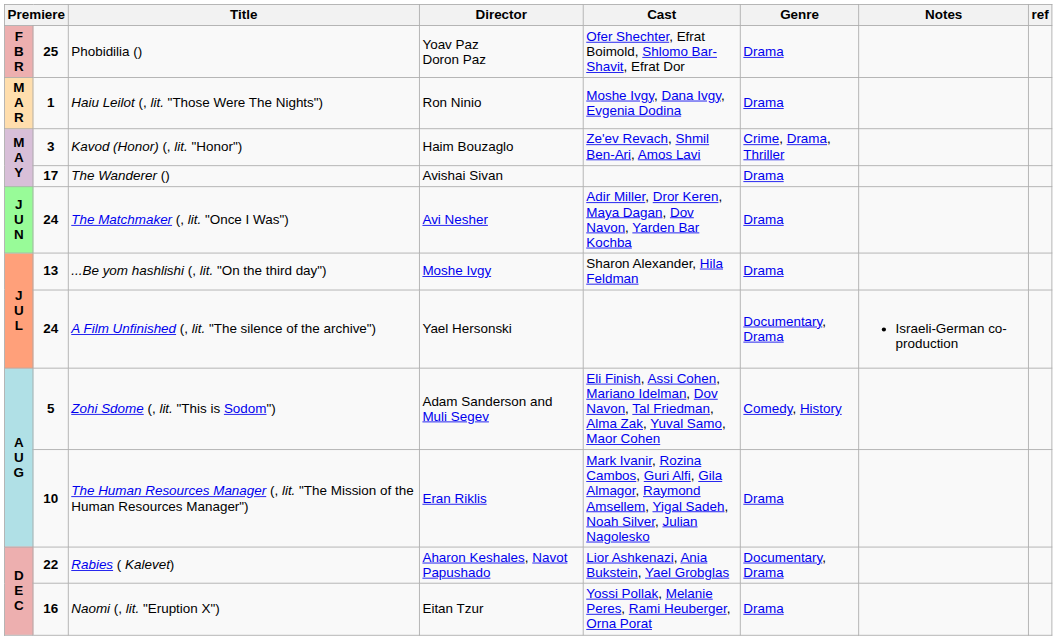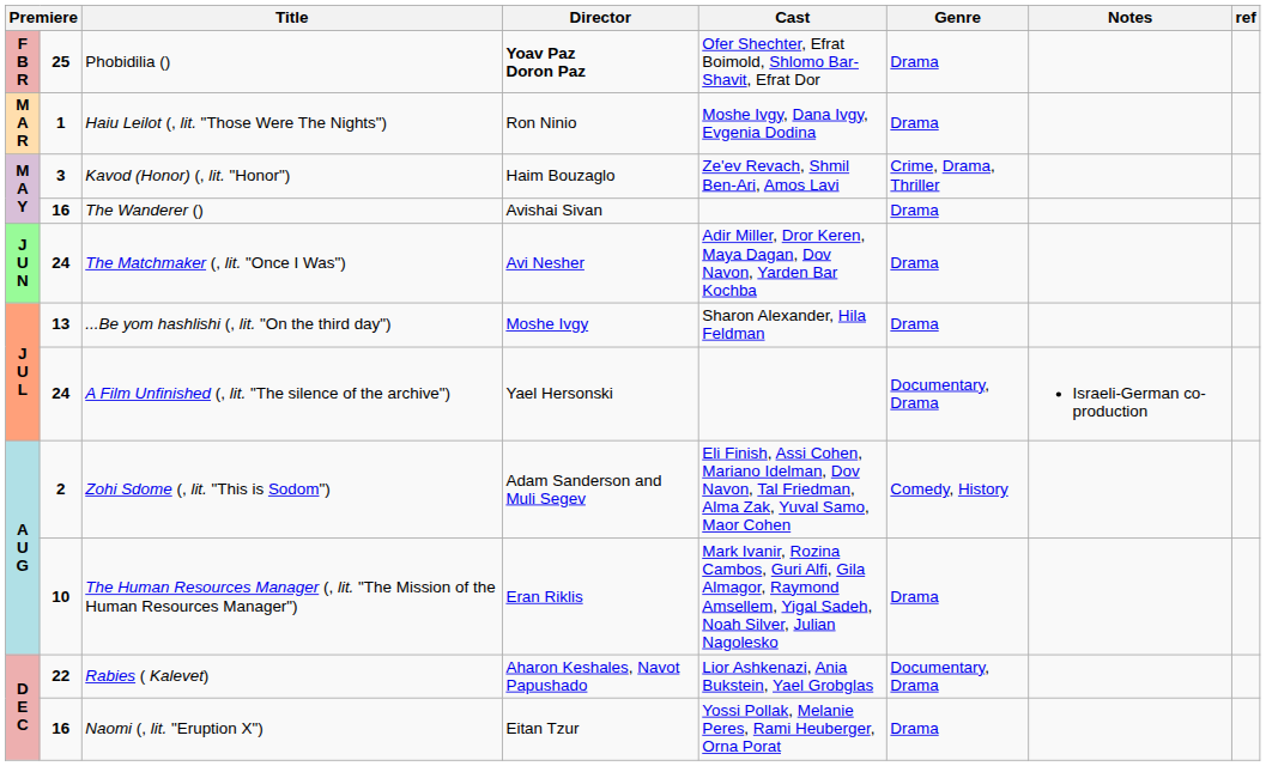Phobidilia () | Director: normal -> bold
The Wanderer () | column 2: 17 -> 16
Zohi Sdome (, lit. "This is Sodom") | column 2: 5 -> 2
